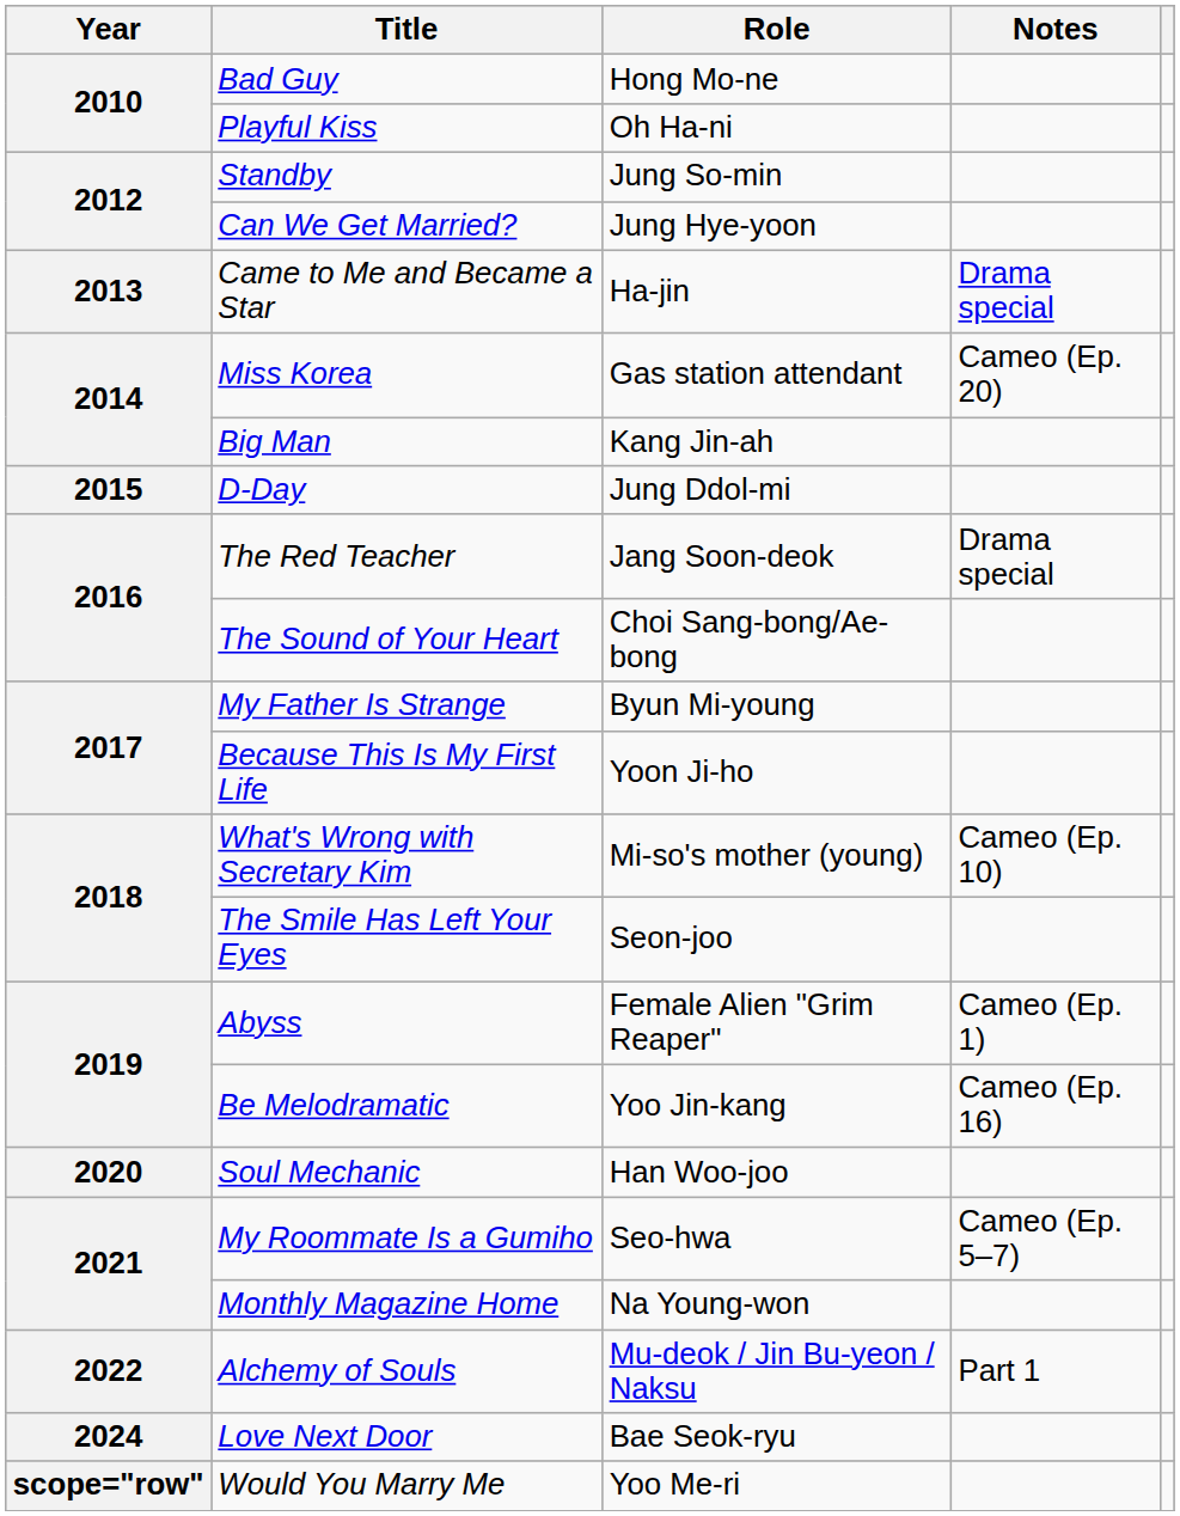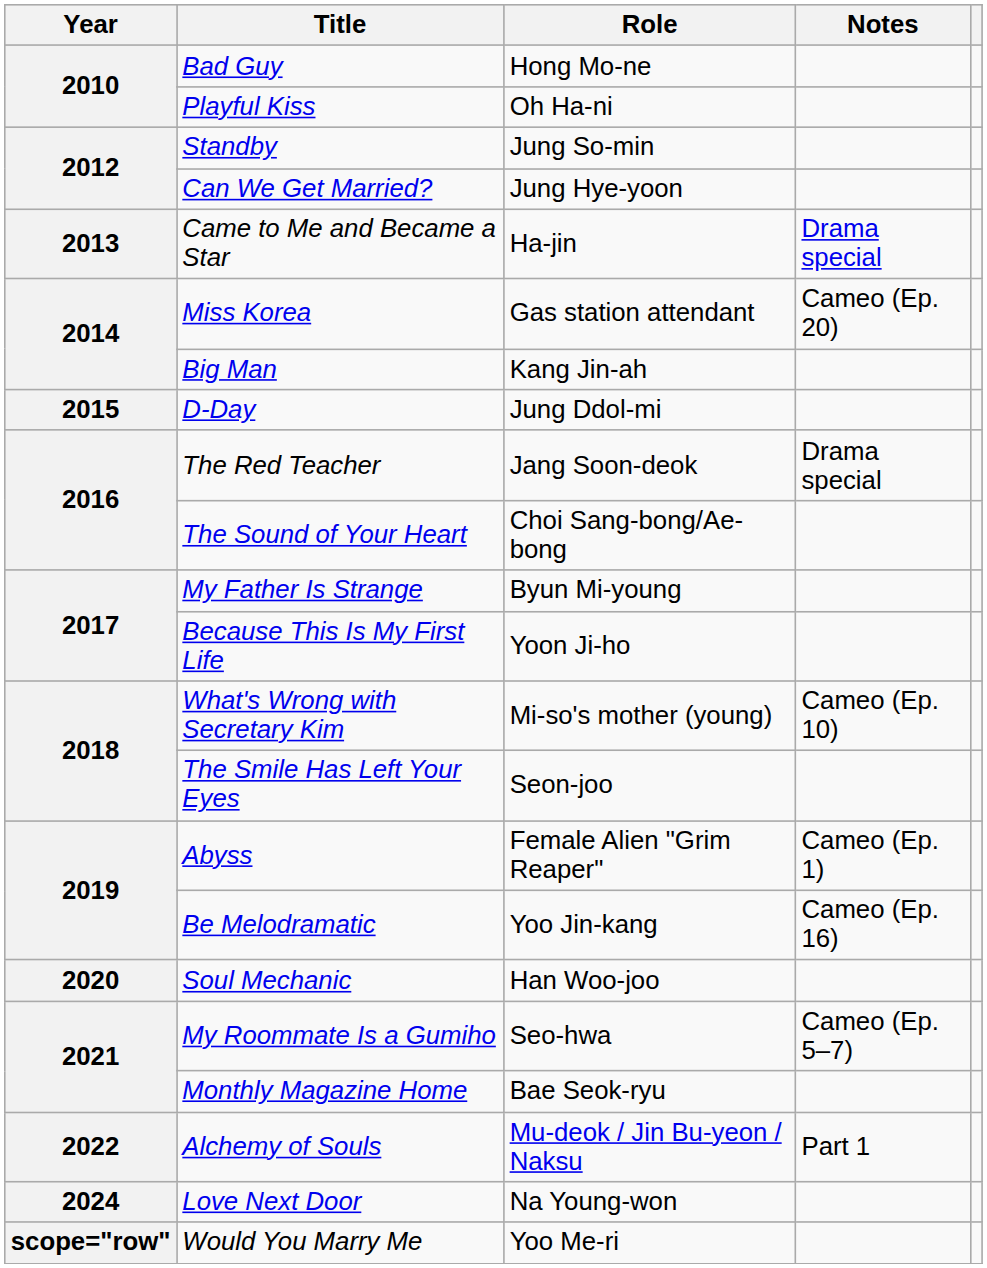Monthly Magazine Home | Role: Na Young-won -> Bae Seok-ryu
Love Next Door | Role: Bae Seok-ryu -> Na Young-won
